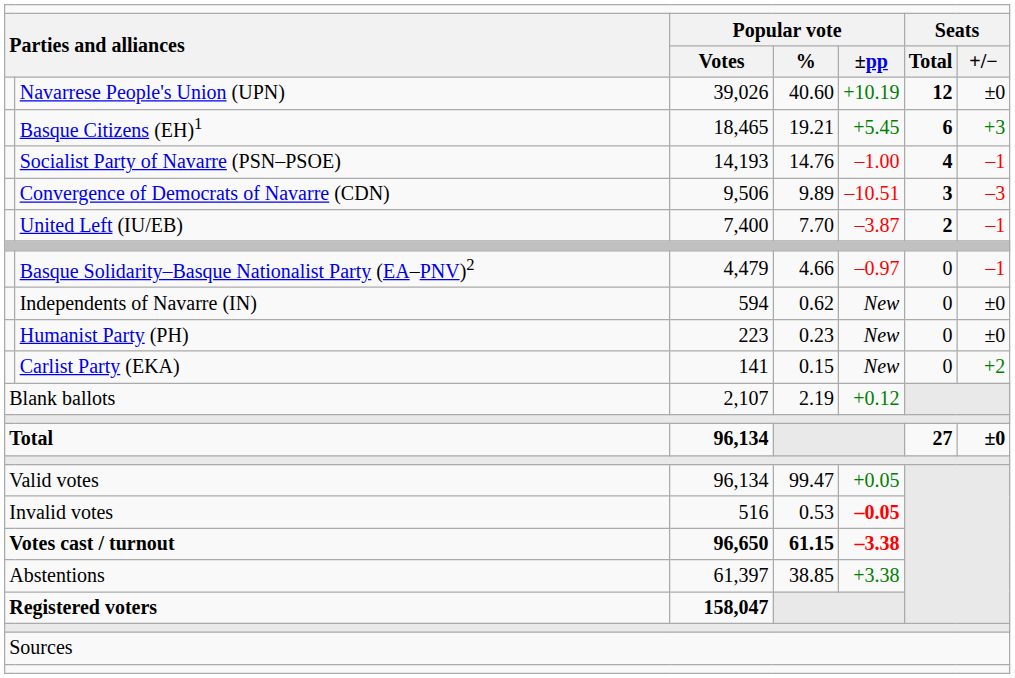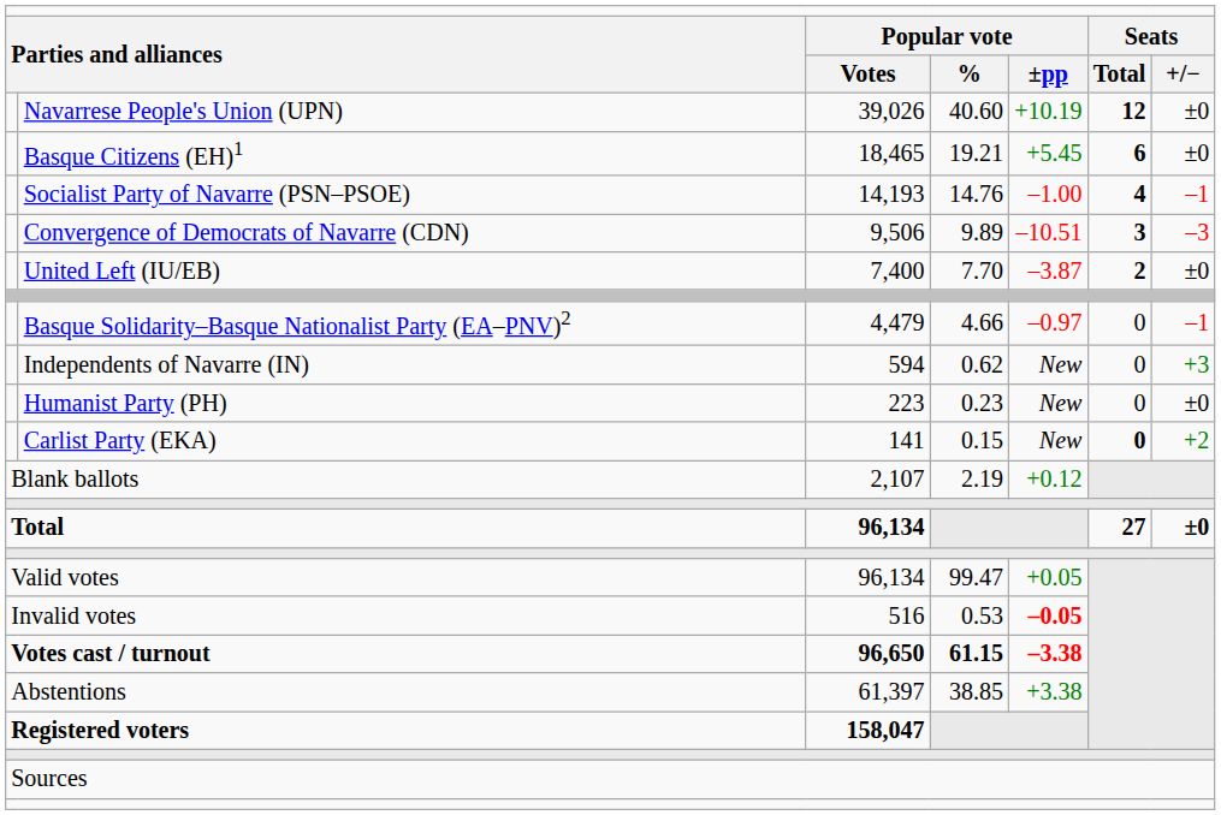Basque Citizens (EH)1 | column 7: +3 -> ±0
United Left (IU/EB) | column 7: –1 -> ±0
Independents of Navarre (IN) | column 7: ±0 -> +3
Carlist Party (EKA) | column 6: normal -> bold
